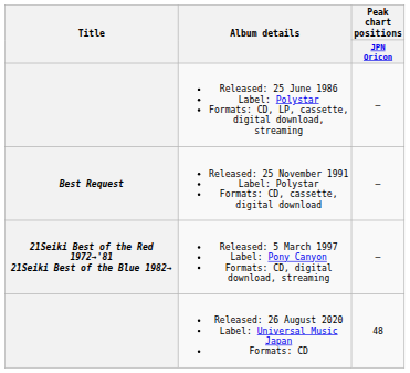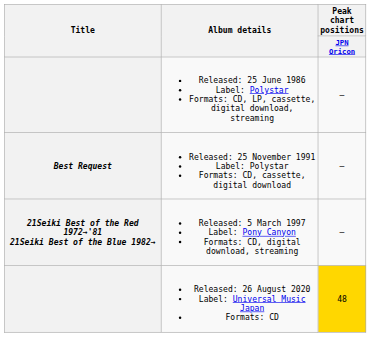row 6 | Peak chart positions / JPN Oricon: no background -> gold background
